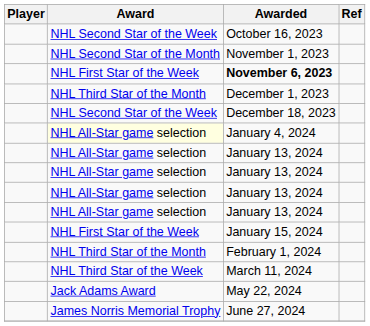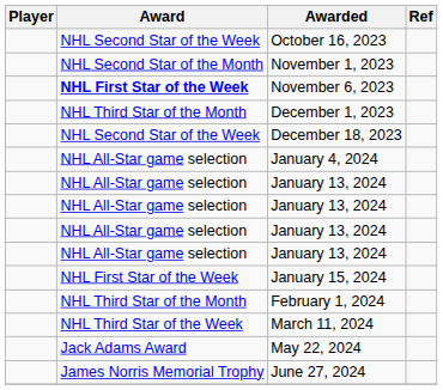November 6, 2023 | Award: normal -> bold
November 6, 2023 | Awarded: bold -> normal
January 4, 2024 | Award: lightyellow background -> no background
